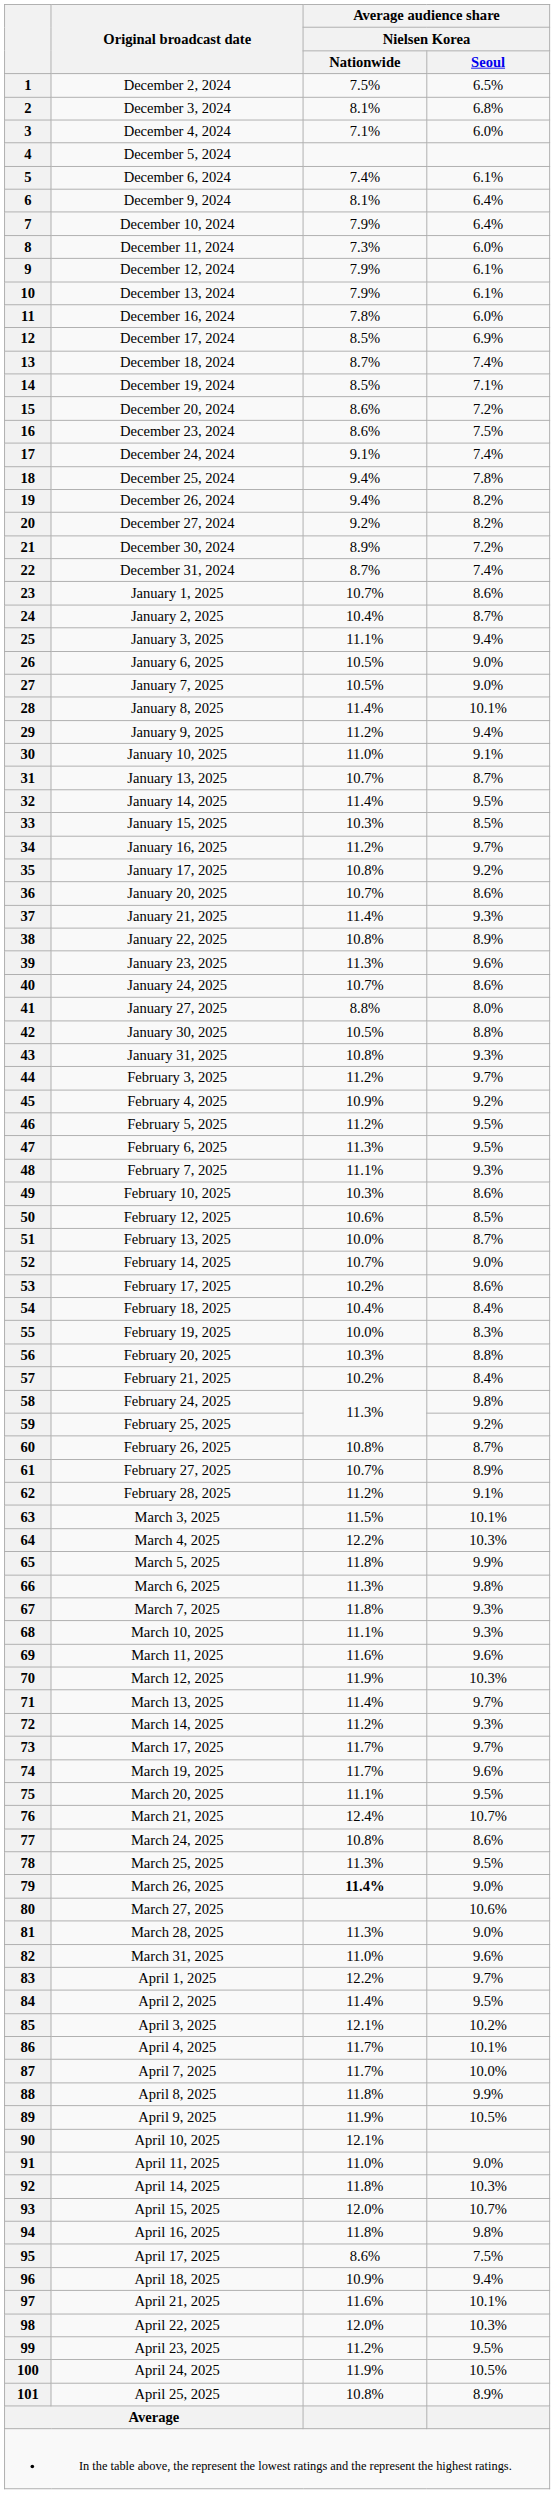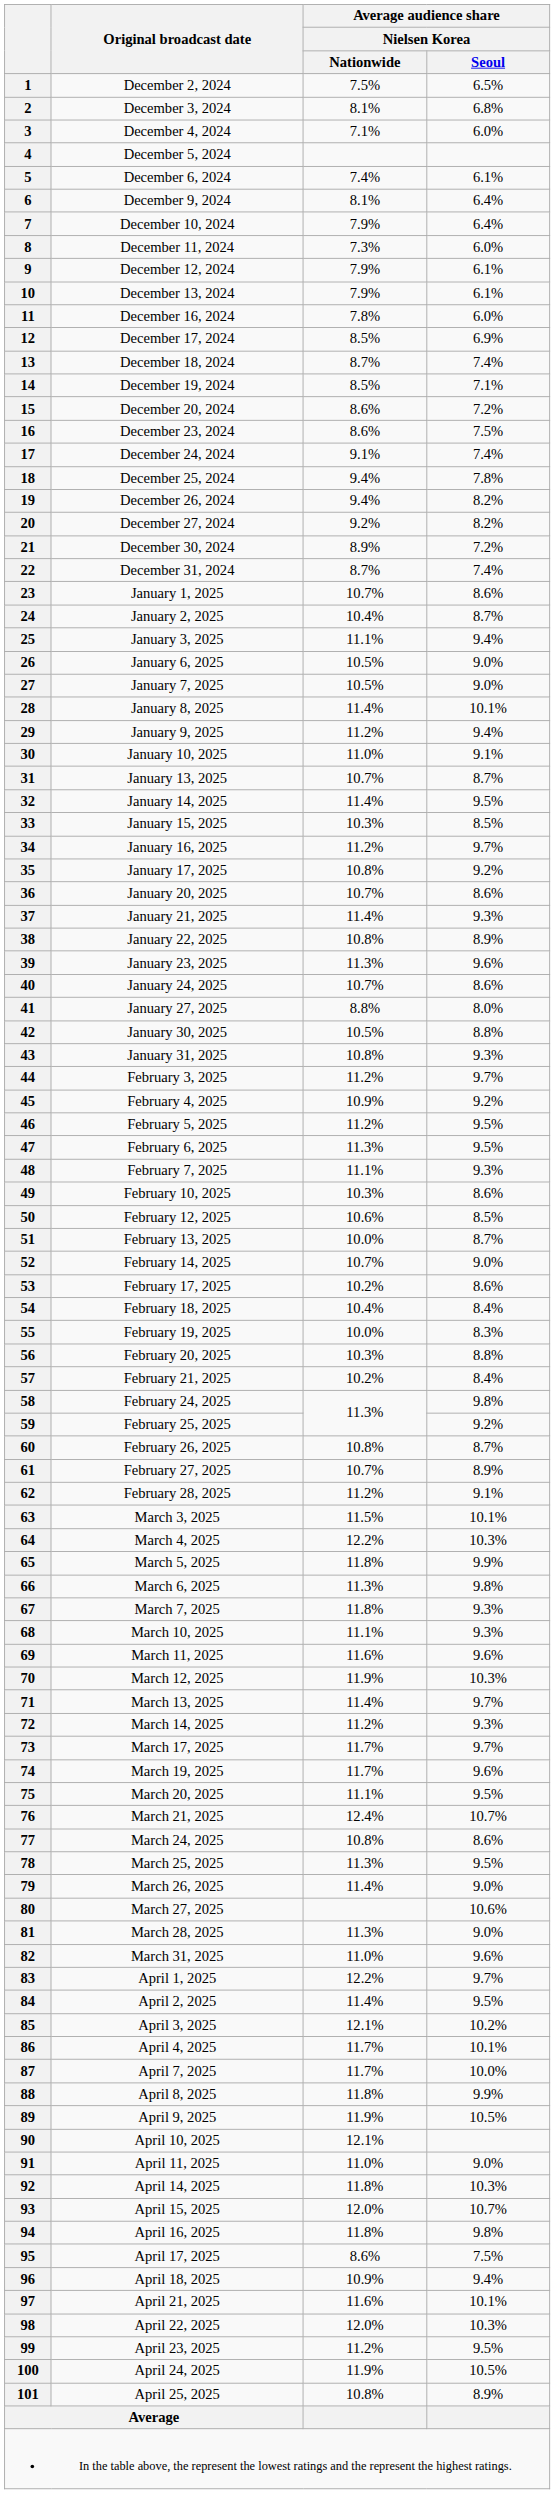79 | Average audience share / Nielsen Korea / Nationwide: bold -> normal
